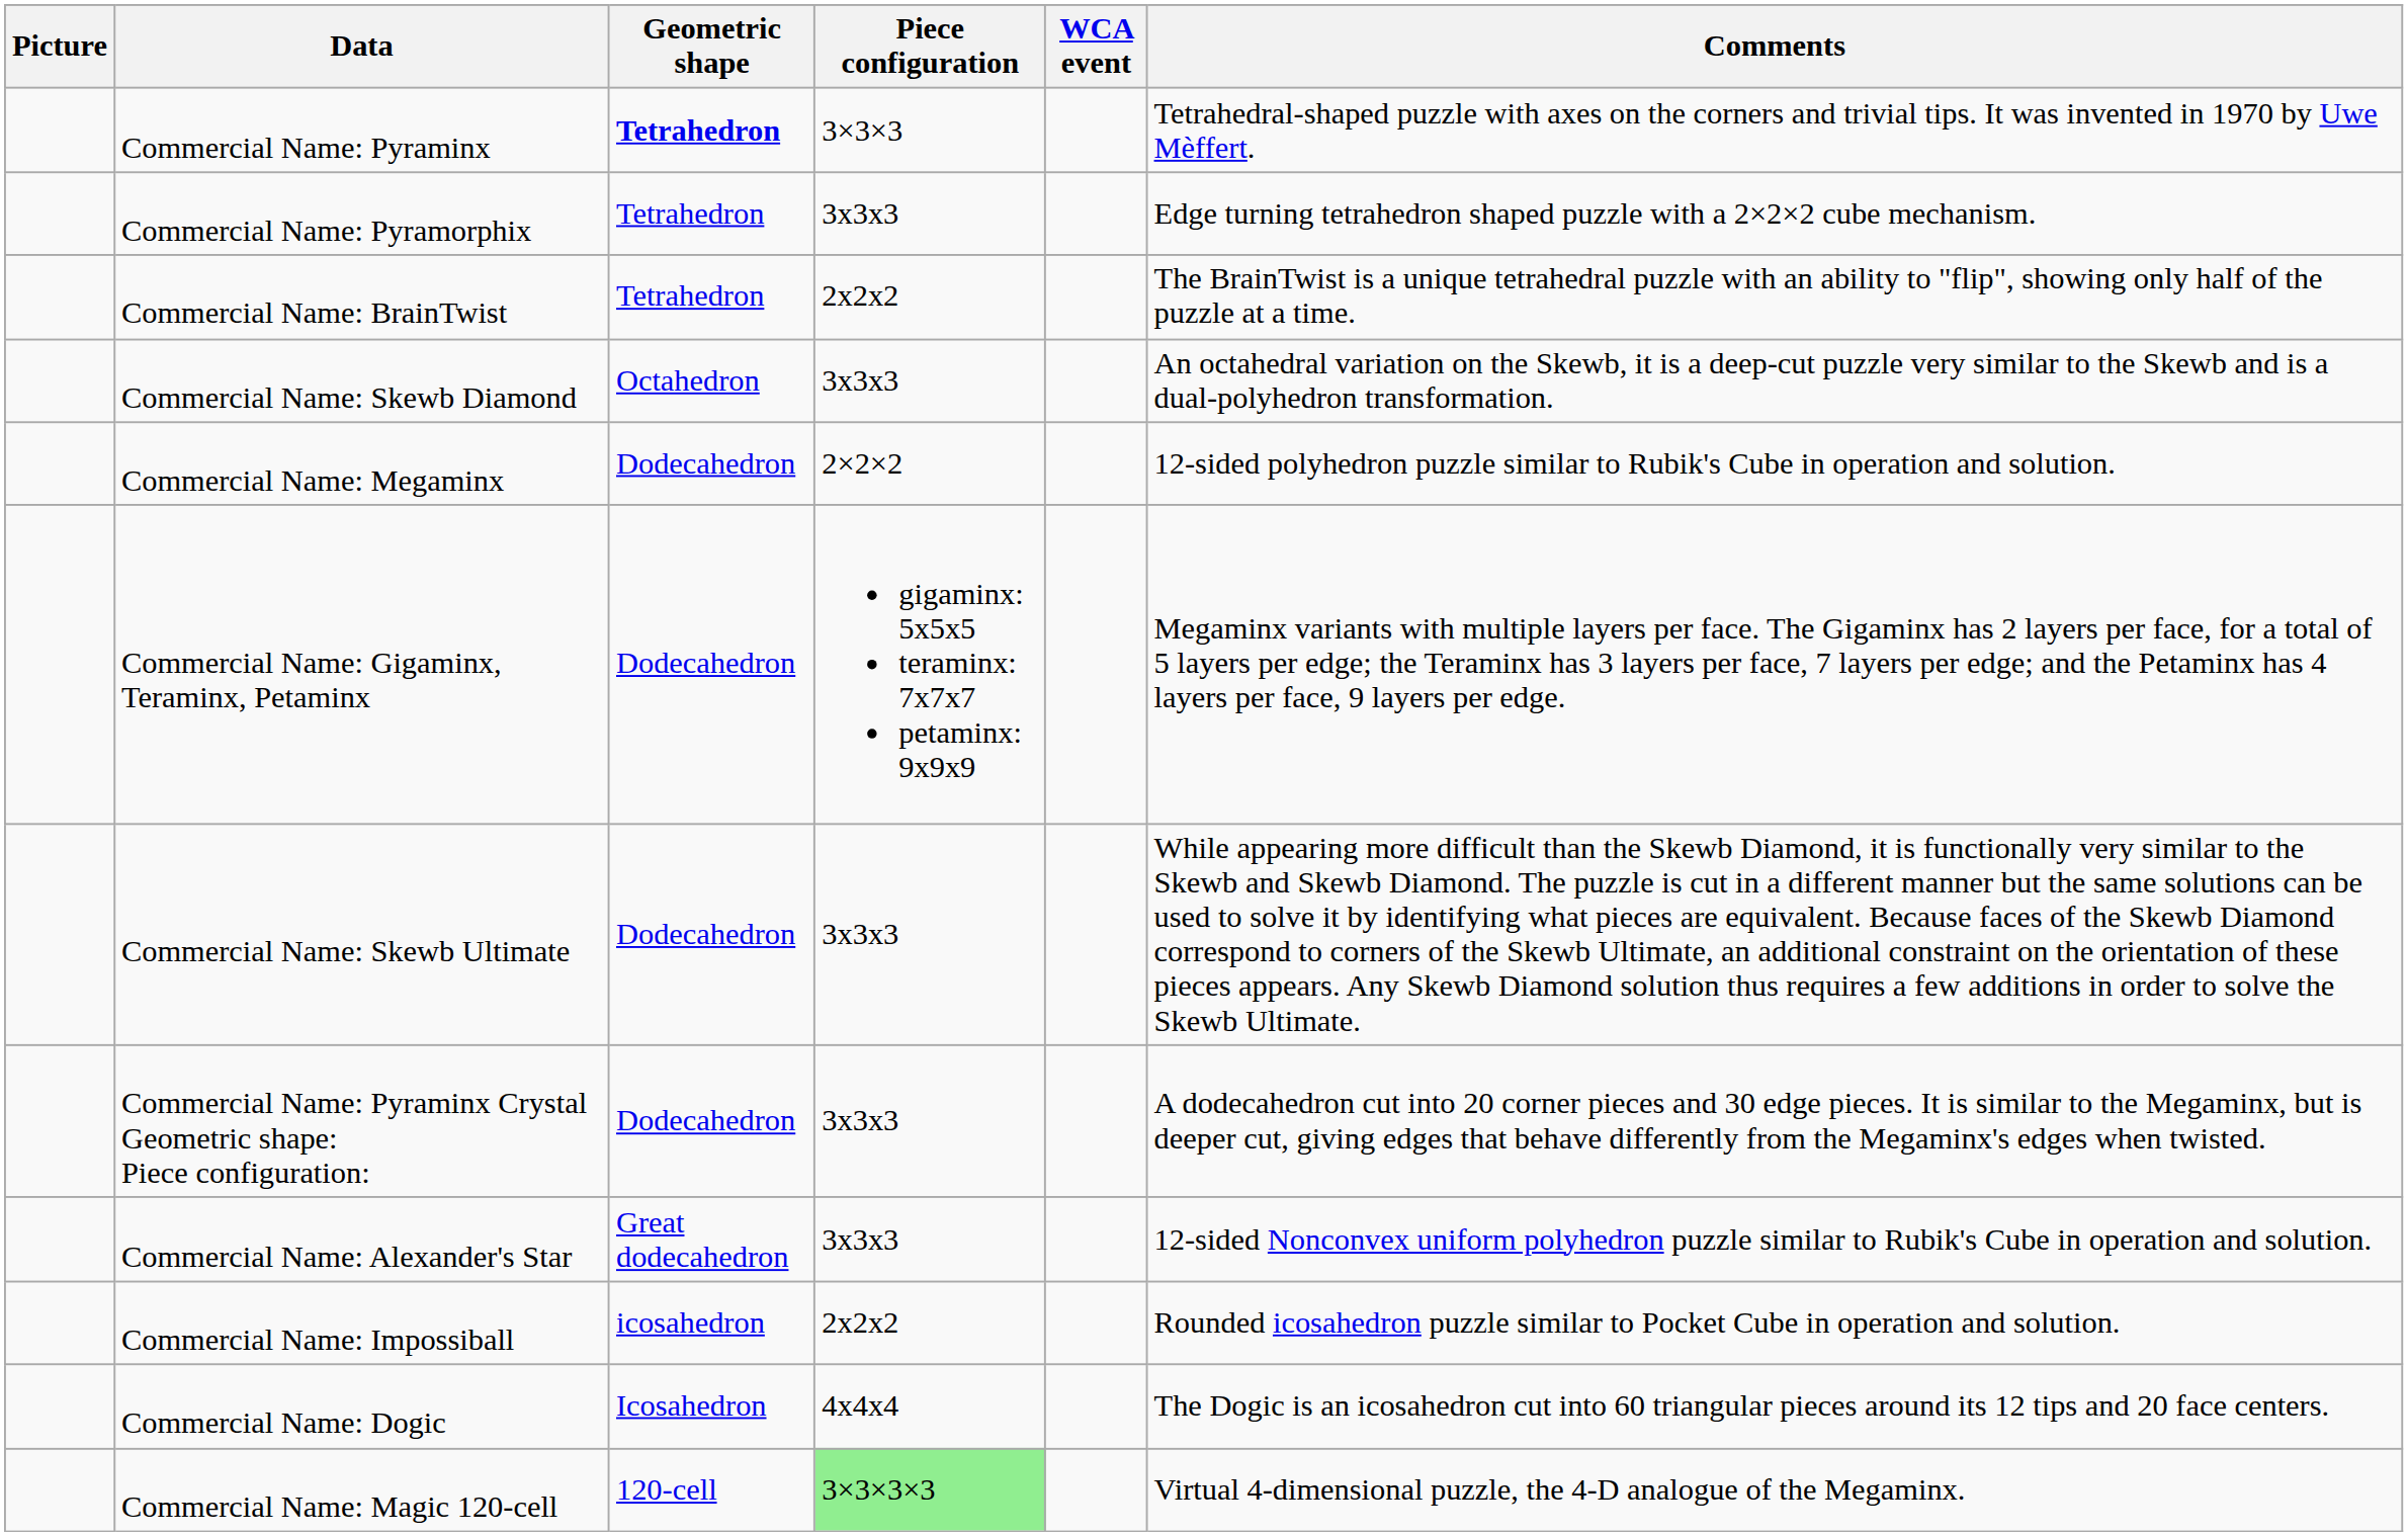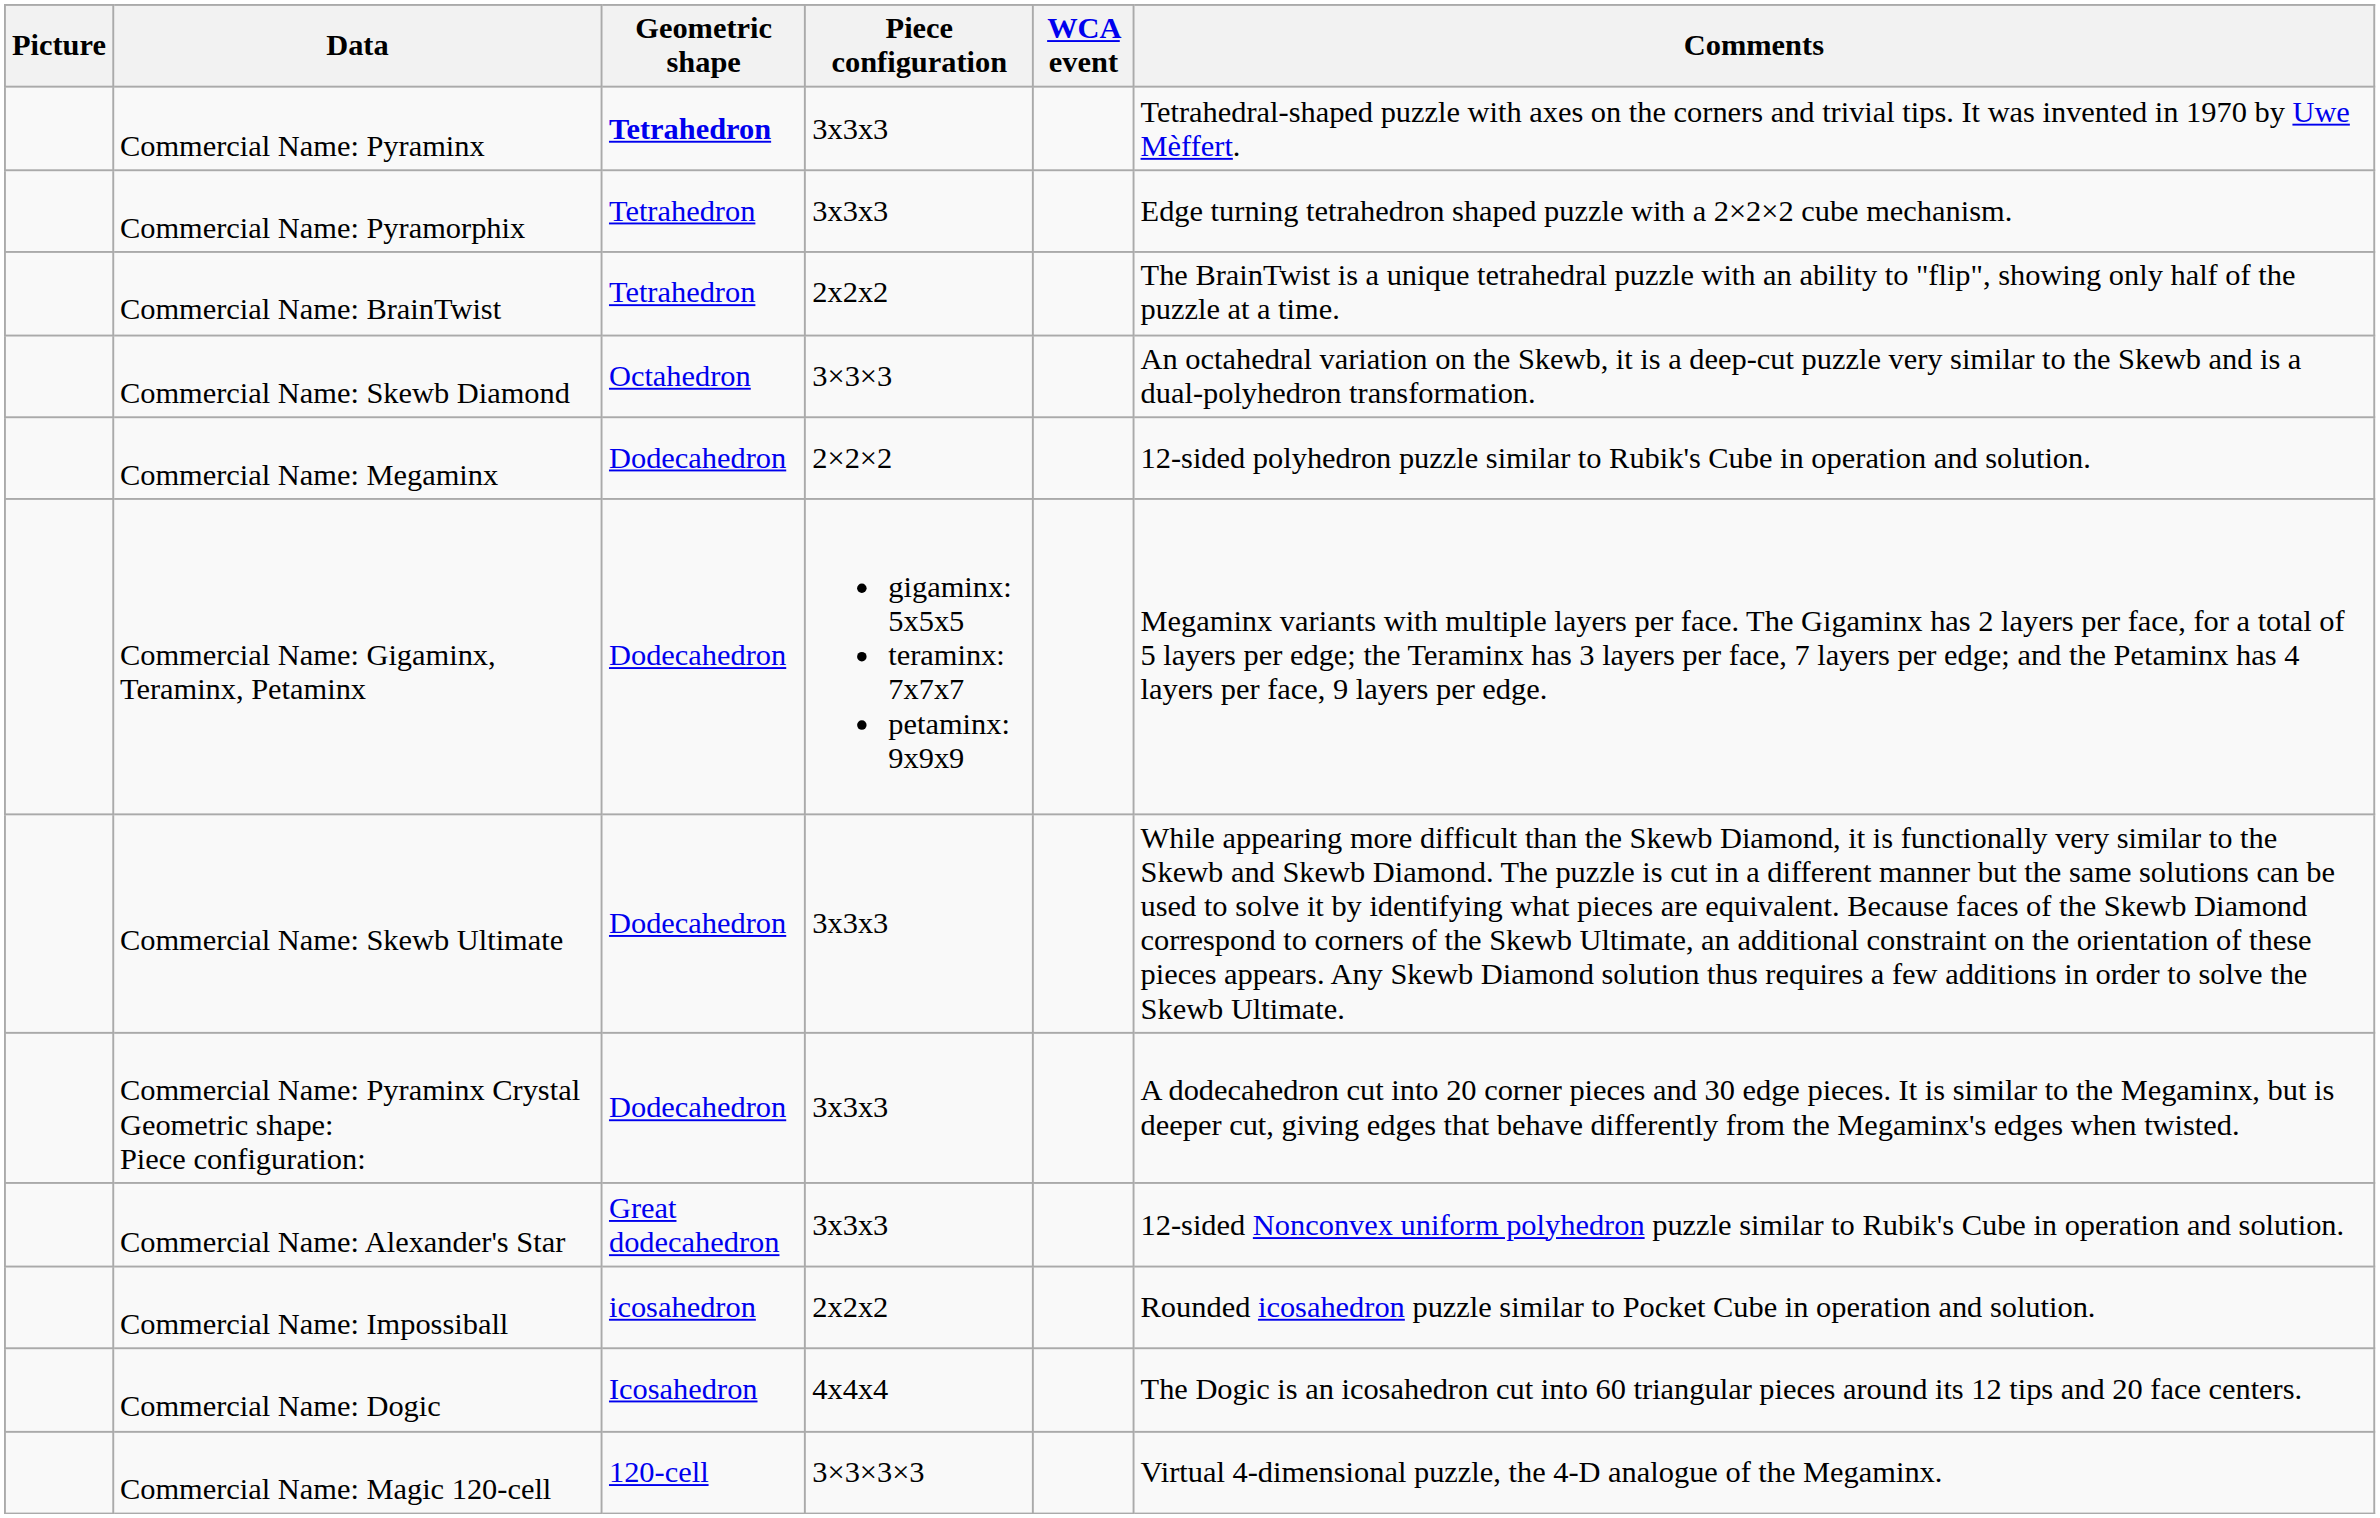Commercial Name: Pyraminx | Piece configuration: 3×3×3 -> 3x3x3
Commercial Name: Skewb Diamond | Piece configuration: 3x3x3 -> 3×3×3
Commercial Name: Magic 120-cell | Piece configuration: lightgreen background -> no background
